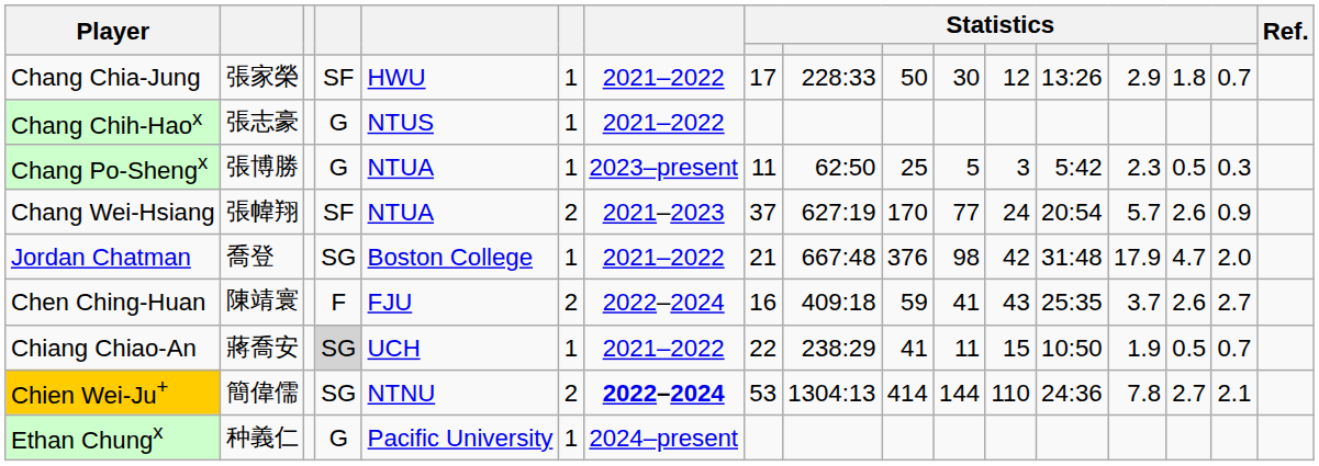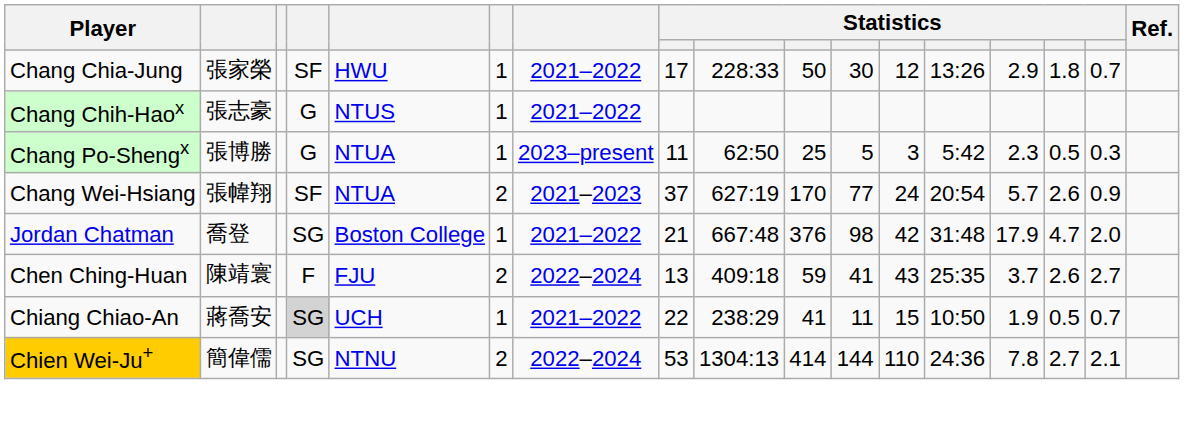Chen Ching-Huan | column 8: 16 -> 13
Chien Wei-Ju+ | column 7: bold -> normal
- row: Ethan Chungx | 种義仁 | G | Pacific University | 1 | 2024–present
